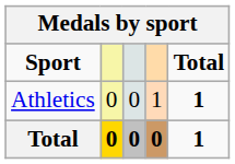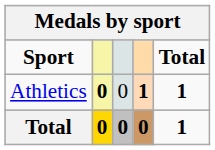Athletics | column 2: normal -> bold
Athletics | column 4: normal -> bold
